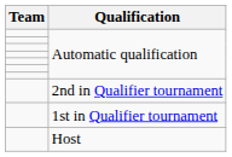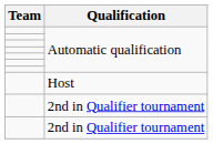row 9 | Qualification: 2nd in Qualifier tournament -> Host
row 10 | Qualification: 1st in Qualifier tournament -> 2nd in Qualifier tournament
row 11 | Qualification: Host -> 2nd in Qualifier tournament
